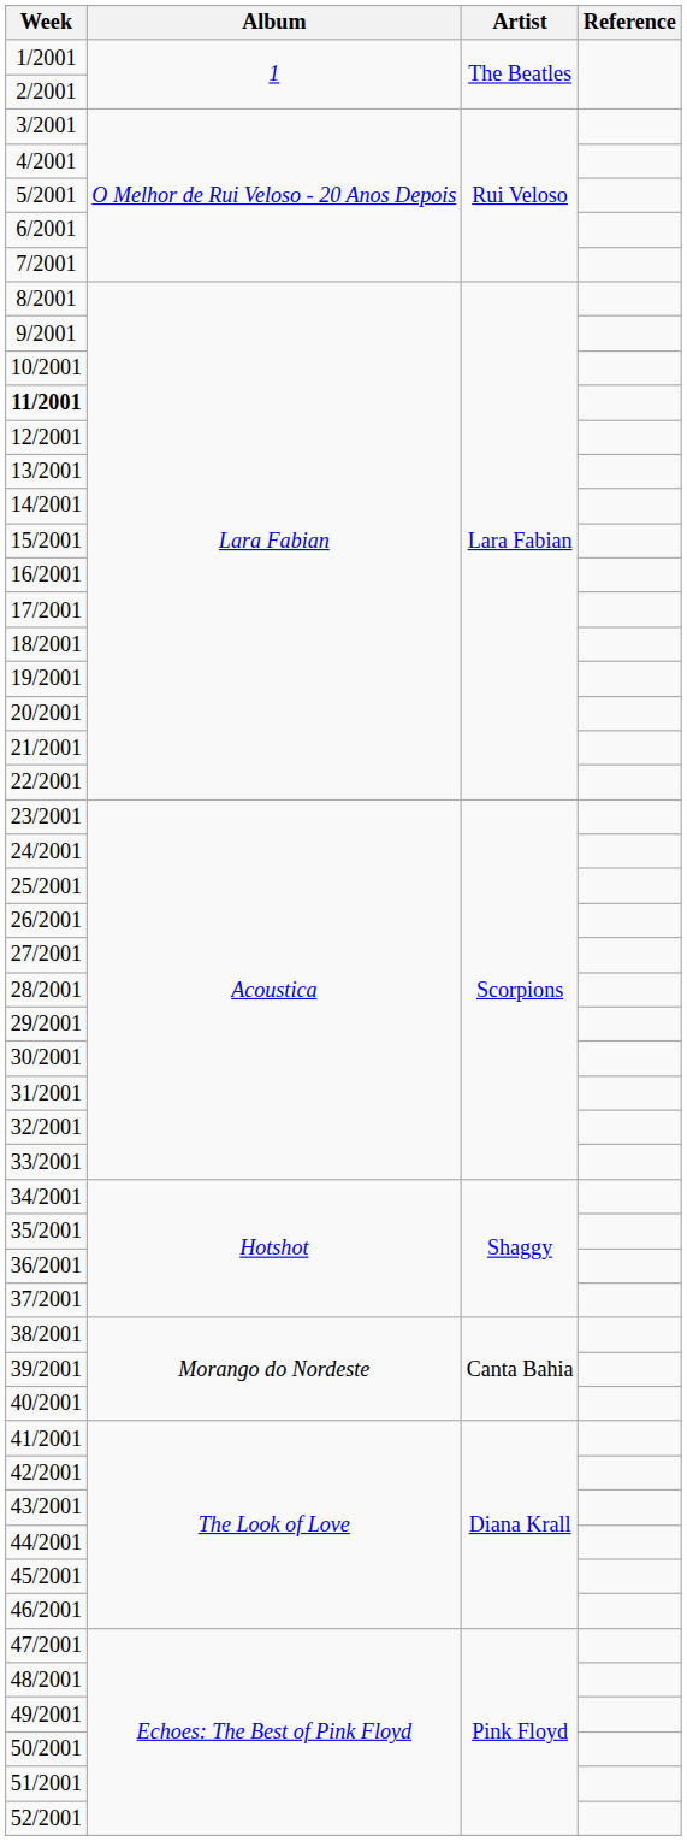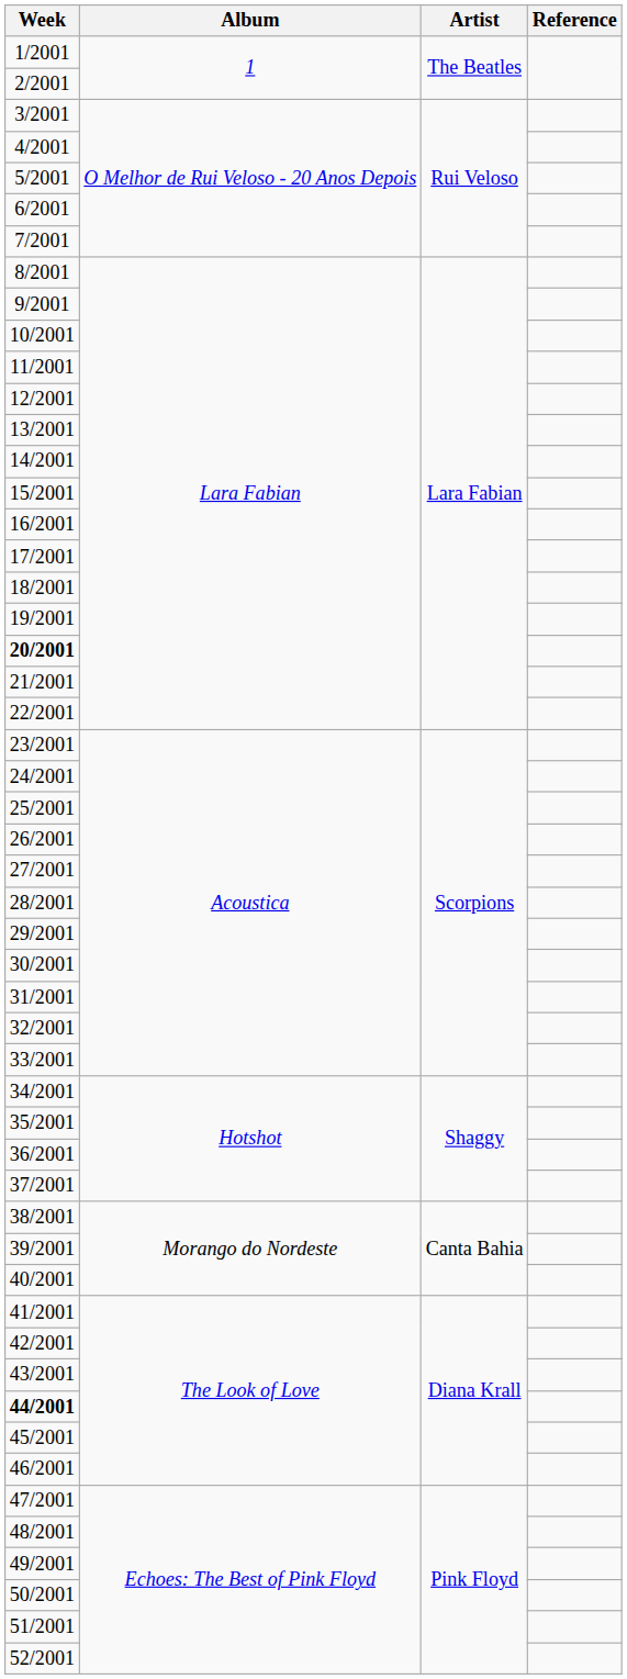11/2001 | Week: bold -> normal
20/2001 | Week: normal -> bold
44/2001 | Week: normal -> bold
